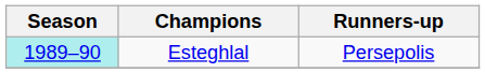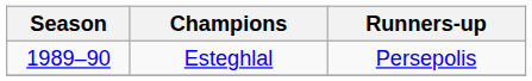Esteghlal | Season: paleturquoise background -> no background
